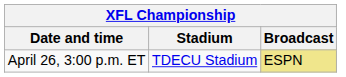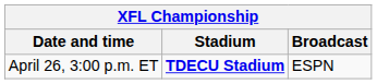April 26, 3:00 p.m. ET | Stadium: normal -> bold
April 26, 3:00 p.m. ET | Broadcast: khaki background -> no background
